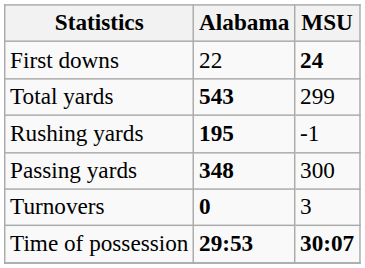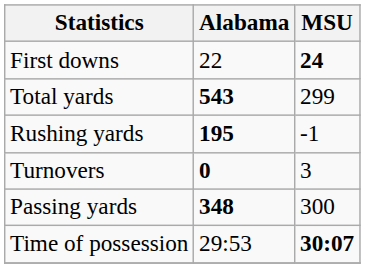rows swapped: Passing yards <-> Turnovers
Time of possession | Alabama: bold -> normal
